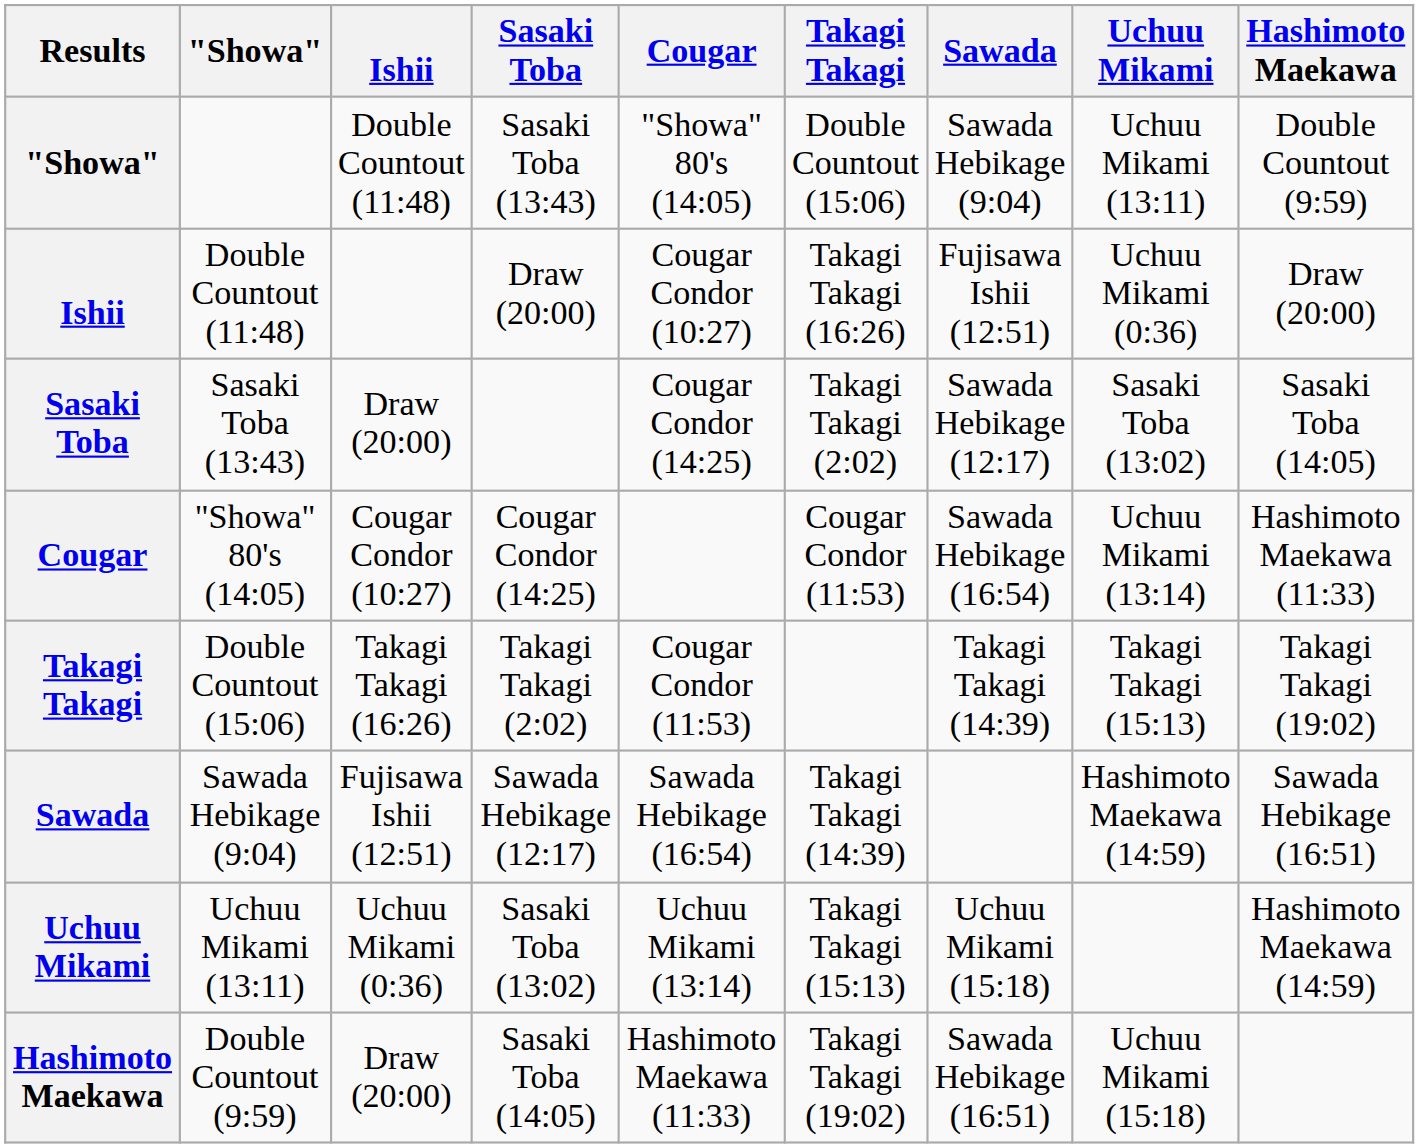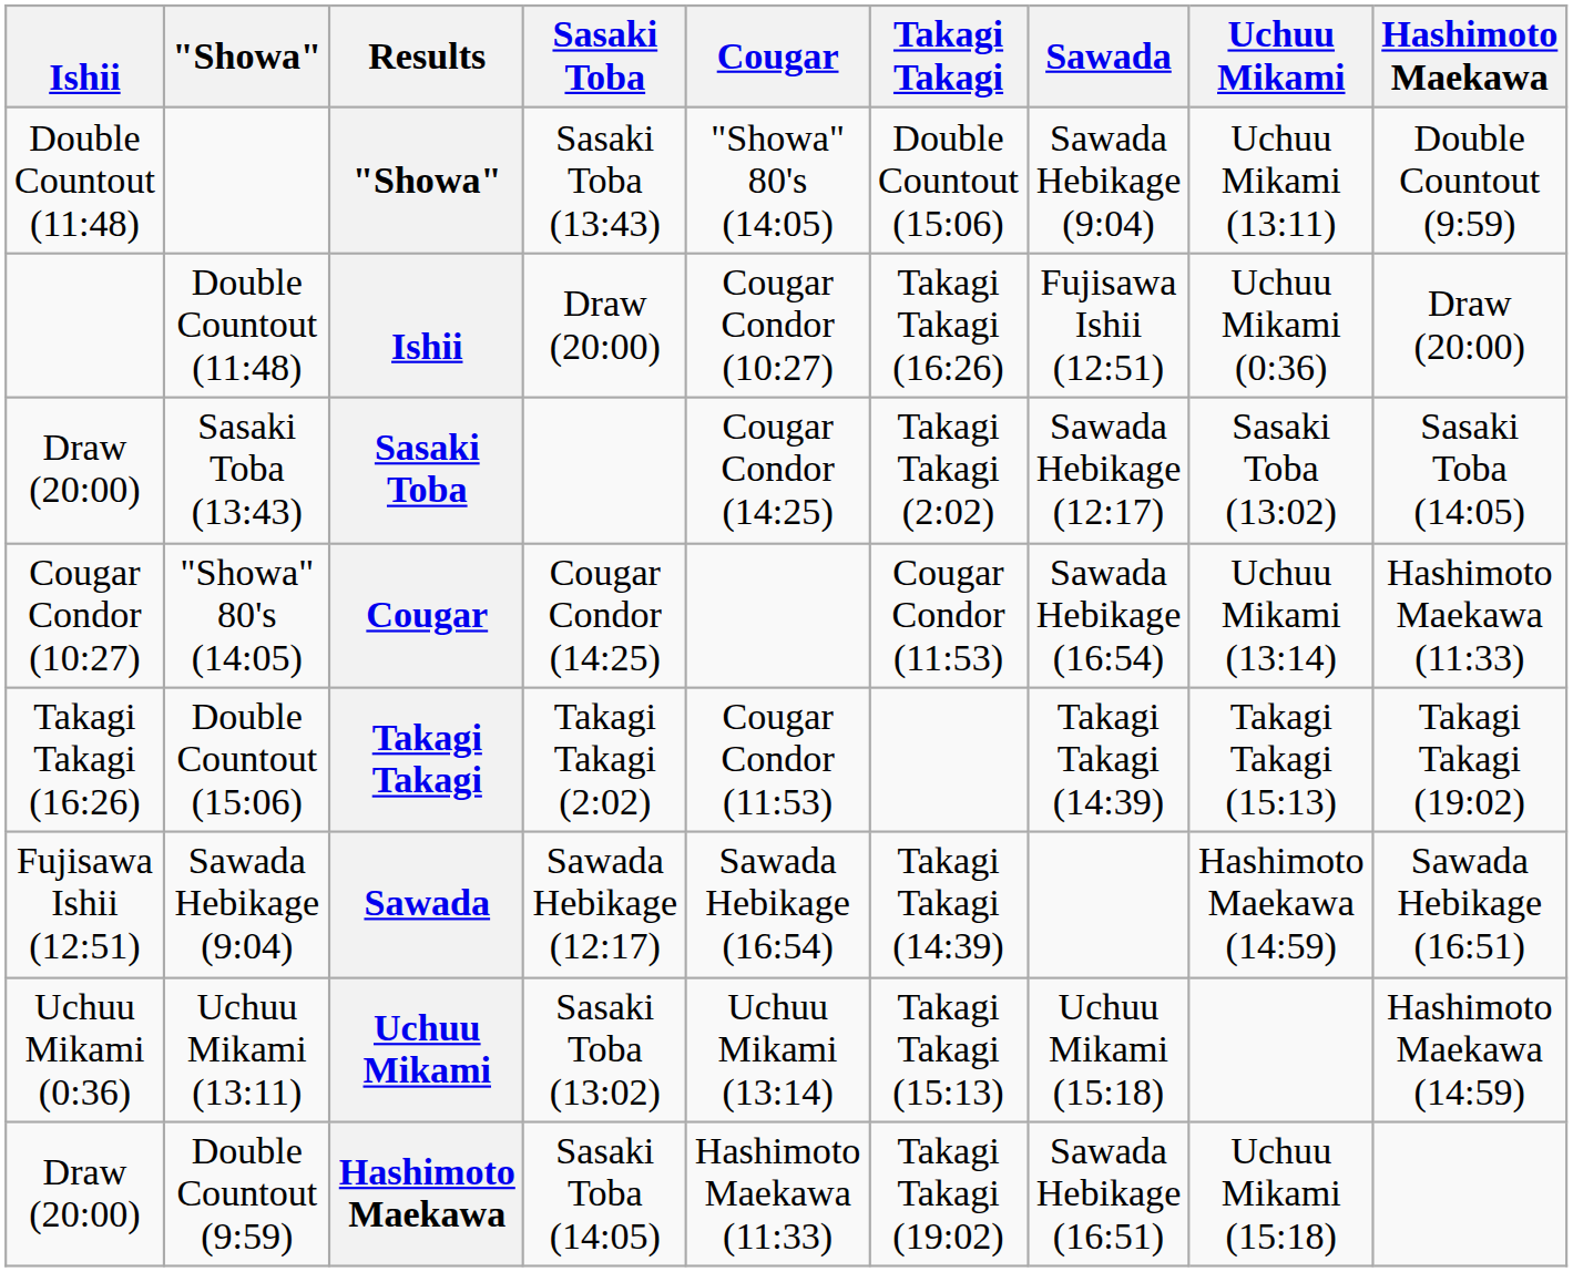columns swapped: Results <-> Ishii
